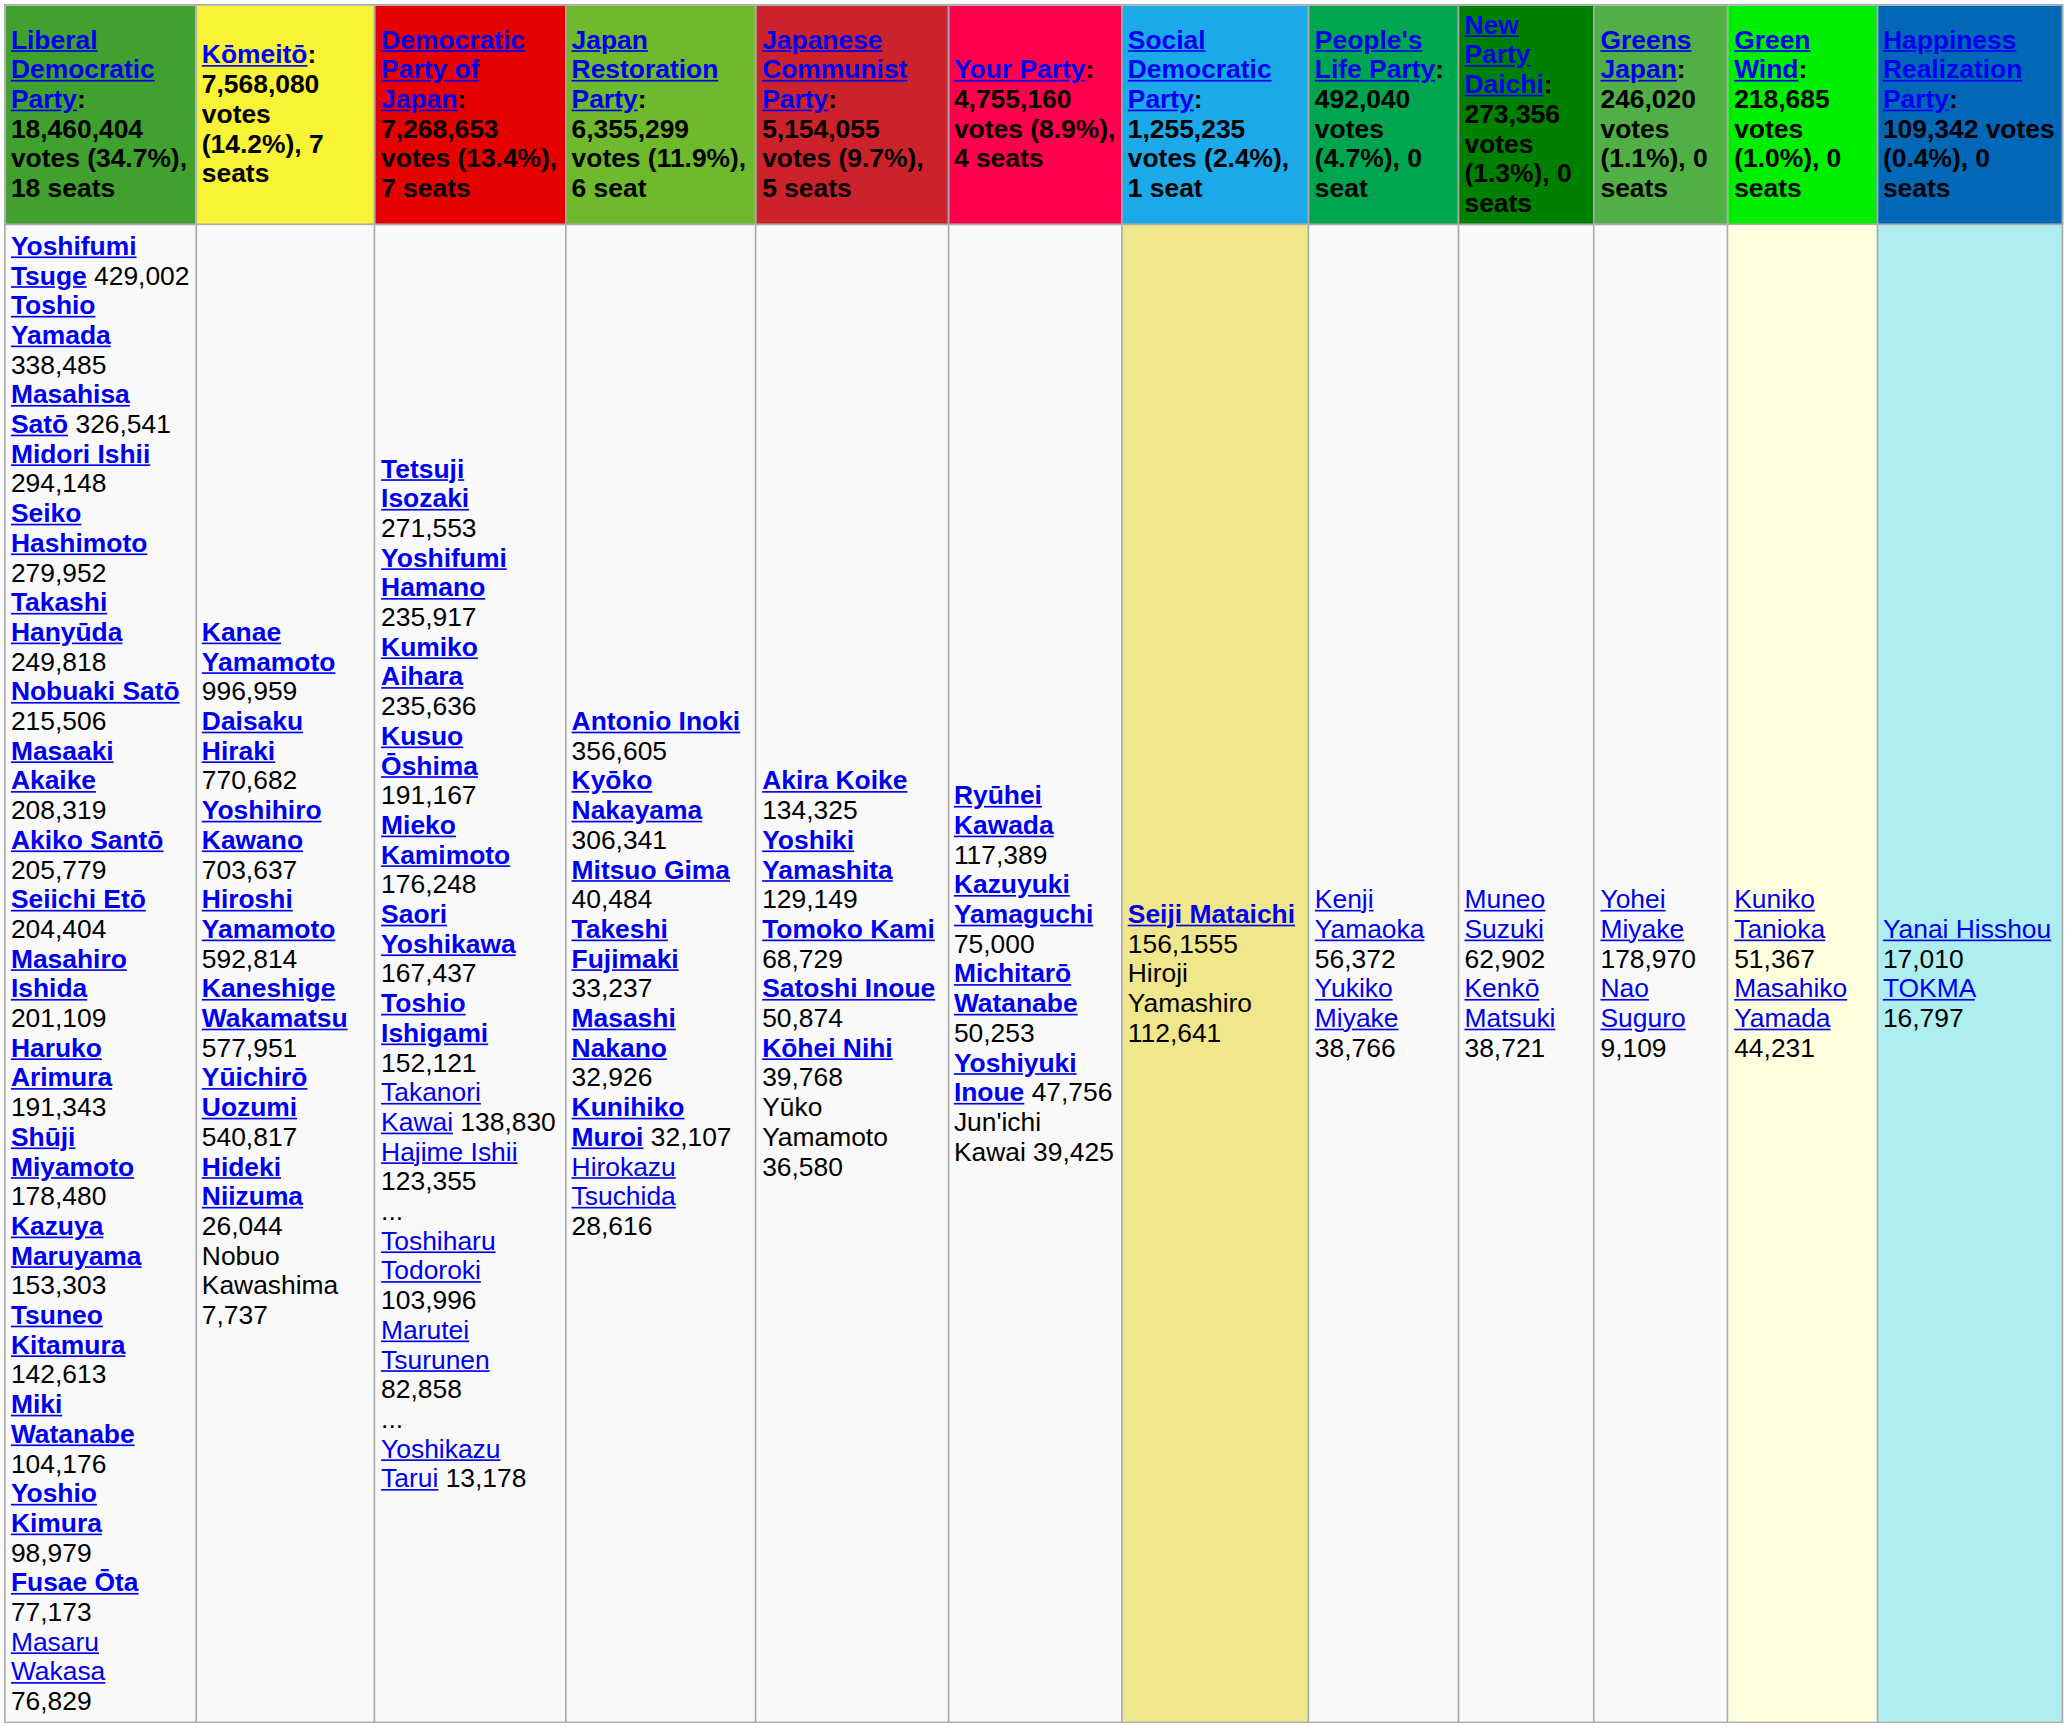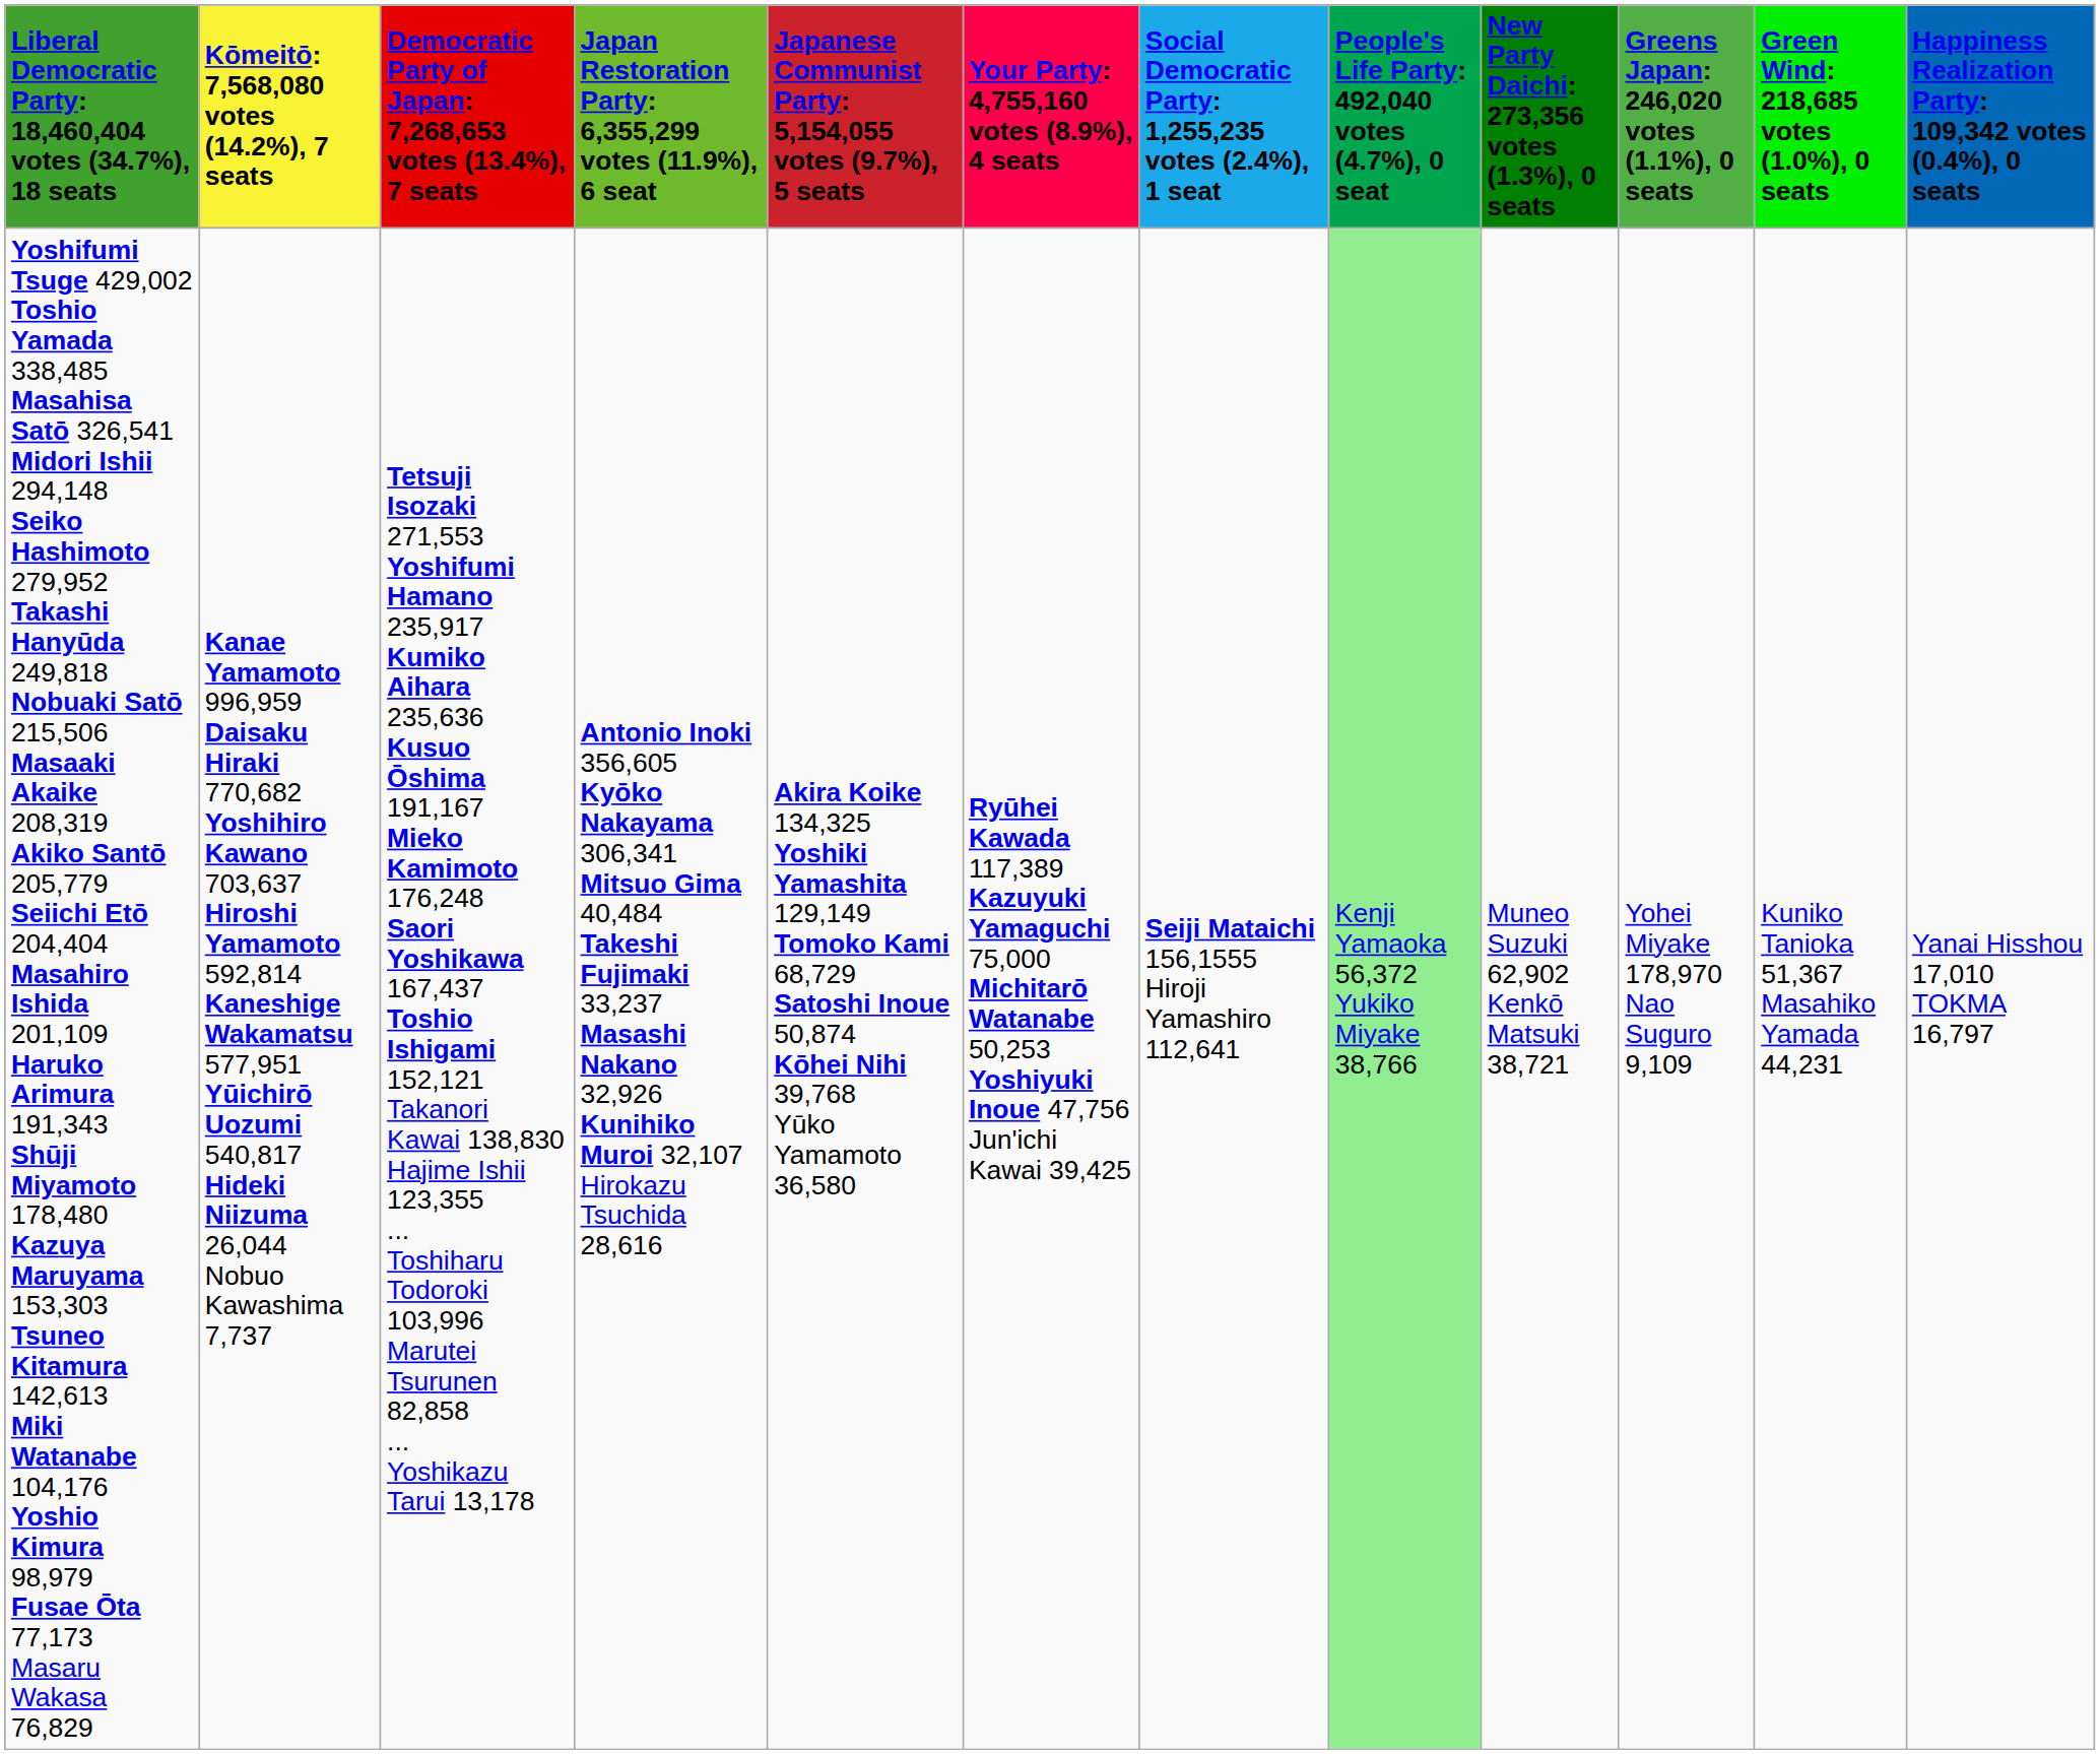row 2 | column 7: khaki background -> no background
row 2 | column 8: no background -> lightgreen background
row 2 | column 11: lightyellow background -> no background
row 2 | column 12: paleturquoise background -> no background
